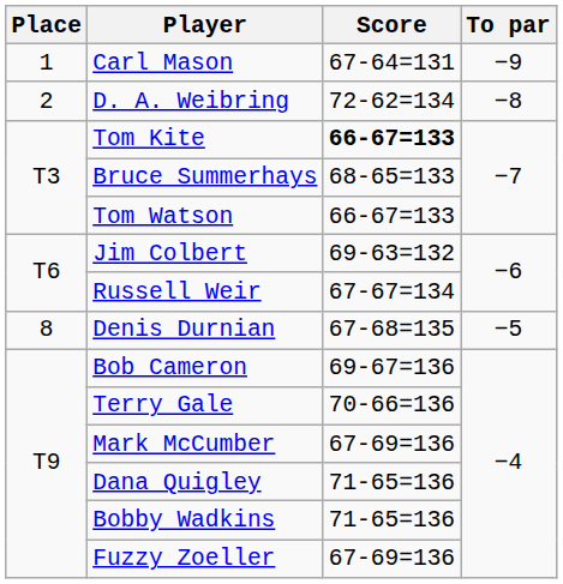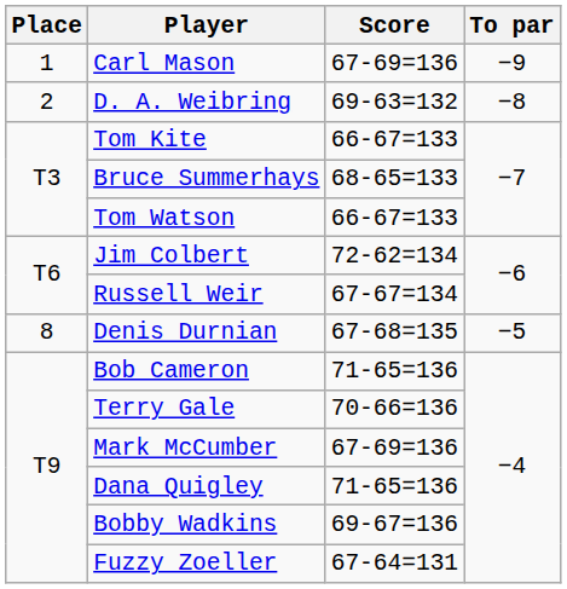Carl Mason | Score: 67-64=131 -> 67-69=136
D. A. Weibring | Score: 72-62=134 -> 69-63=132
Tom Kite | Score: bold -> normal
Jim Colbert | Score: 69-63=132 -> 72-62=134
Bob Cameron | Score: 69-67=136 -> 71-65=136
Bobby Wadkins | Score: 71-65=136 -> 69-67=136
Fuzzy Zoeller | Score: 67-69=136 -> 67-64=131
